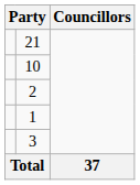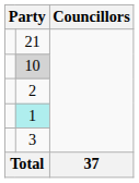10 | column 2: no background -> lightgrey background
1 | column 2: no background -> paleturquoise background
